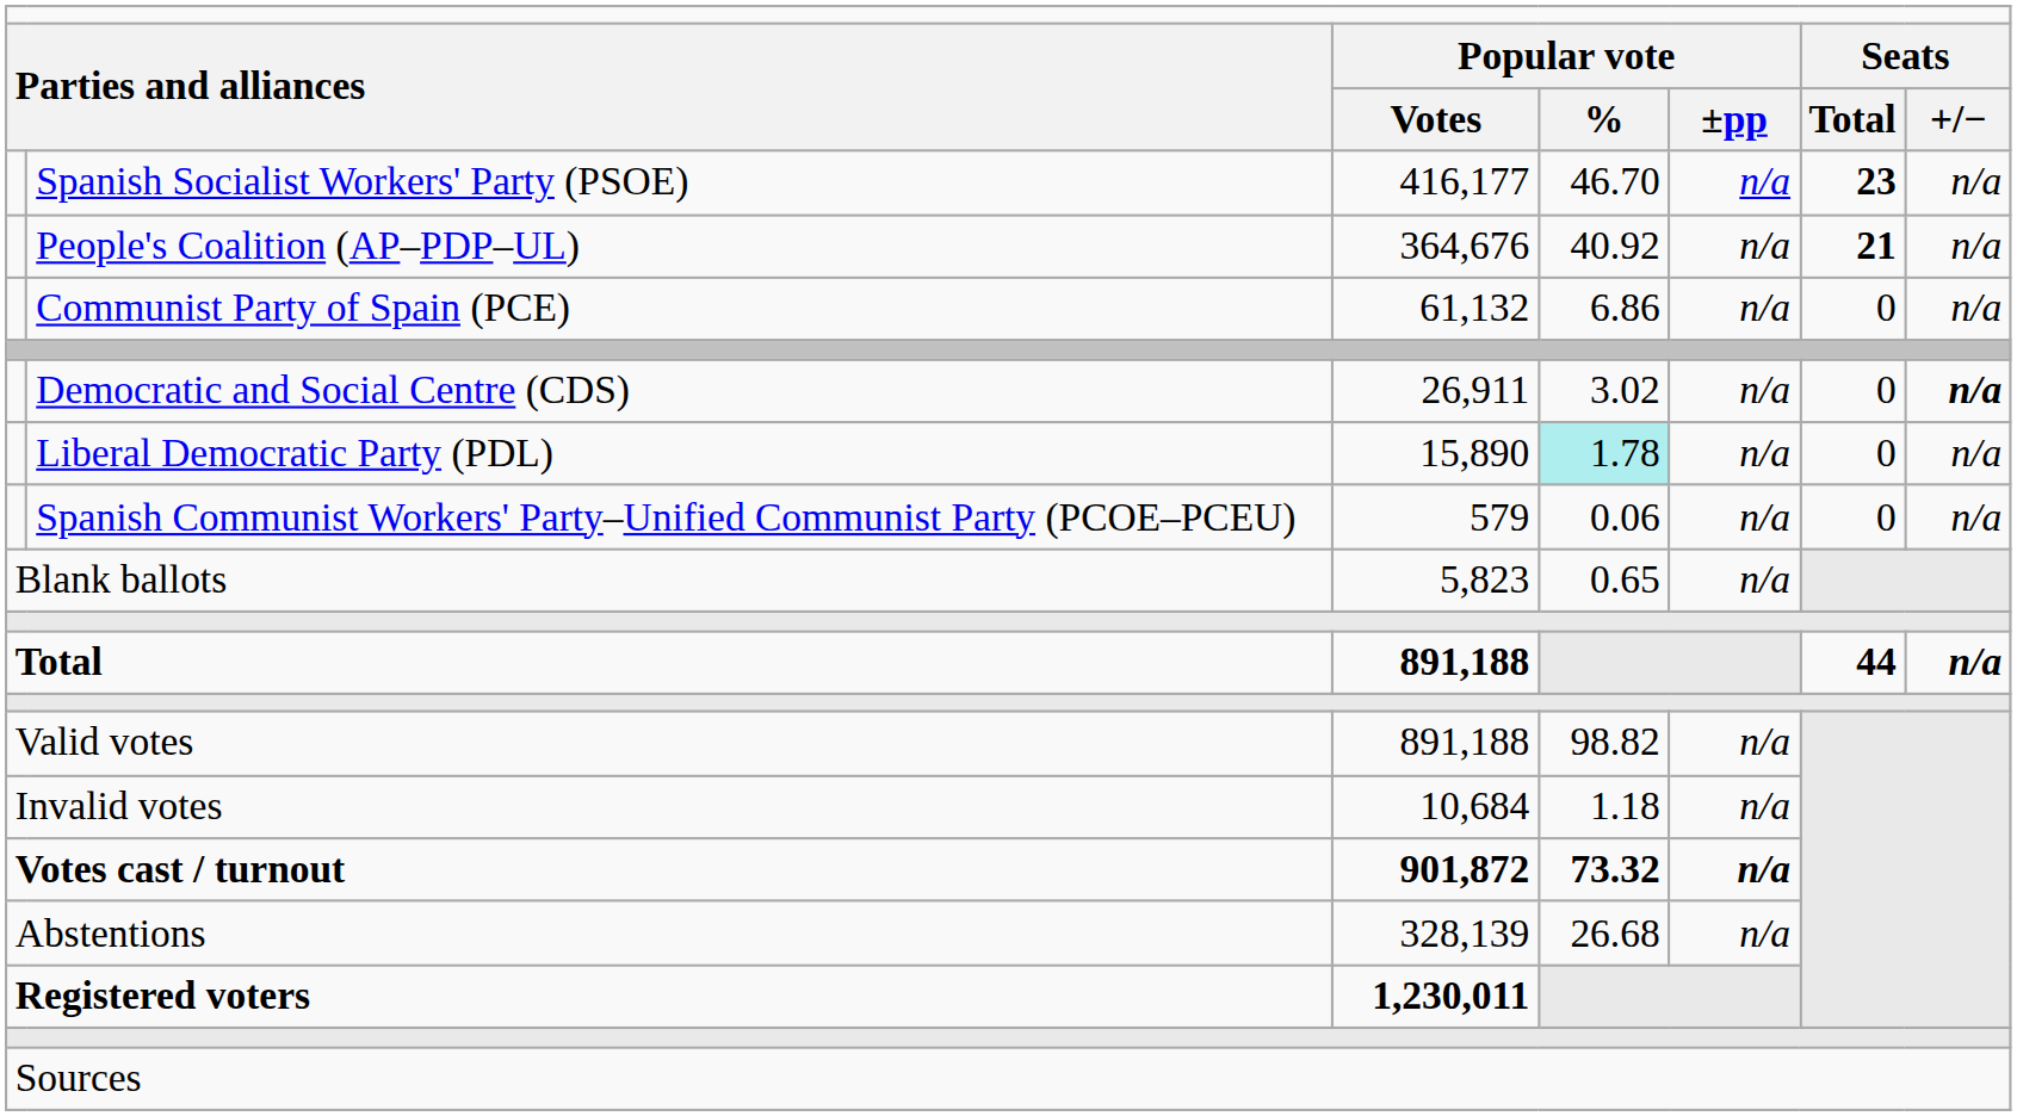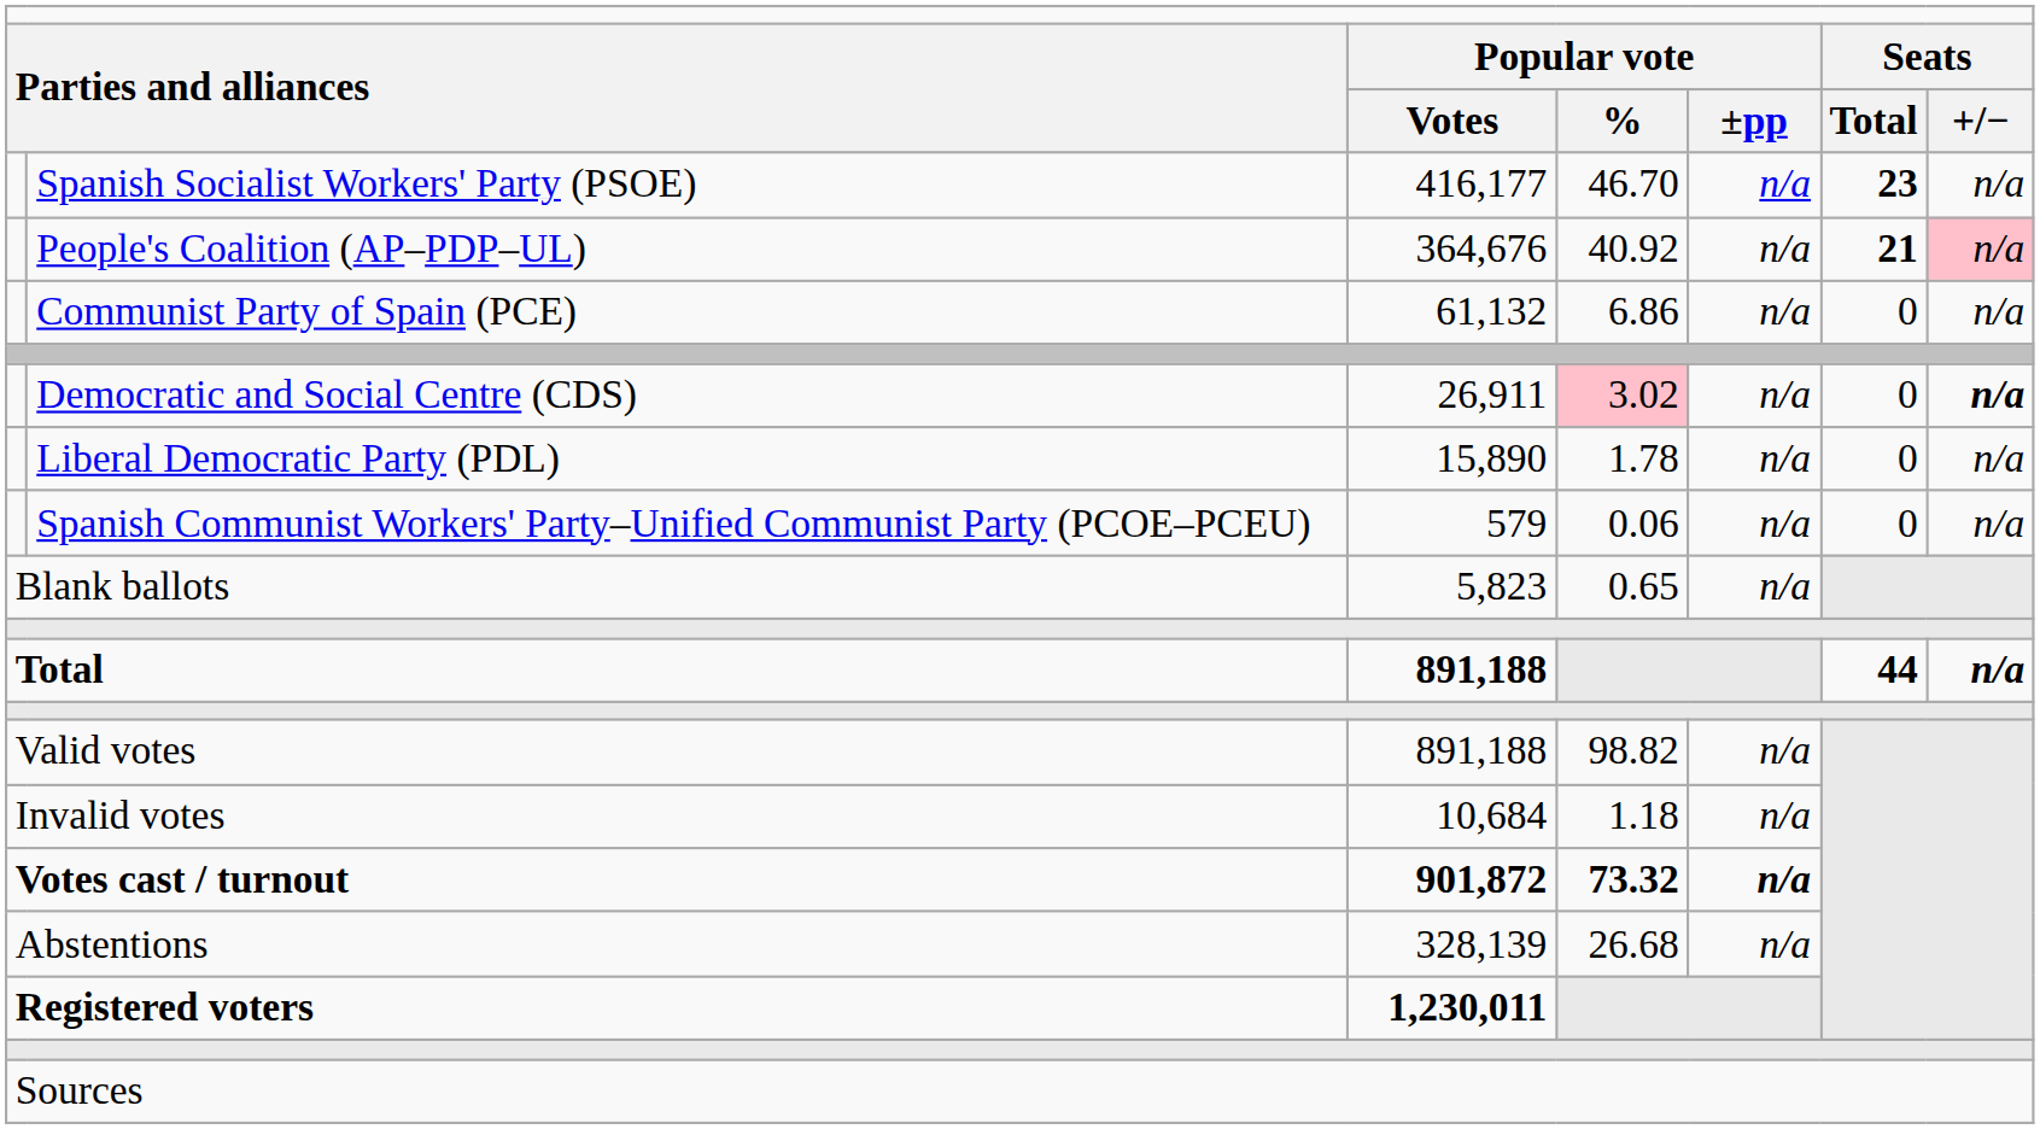People's Coalition (AP–PDP–UL) | column 7: no background -> pink background
Democratic and Social Centre (CDS) | column 4: no background -> pink background
Liberal Democratic Party (PDL) | column 4: paleturquoise background -> no background
